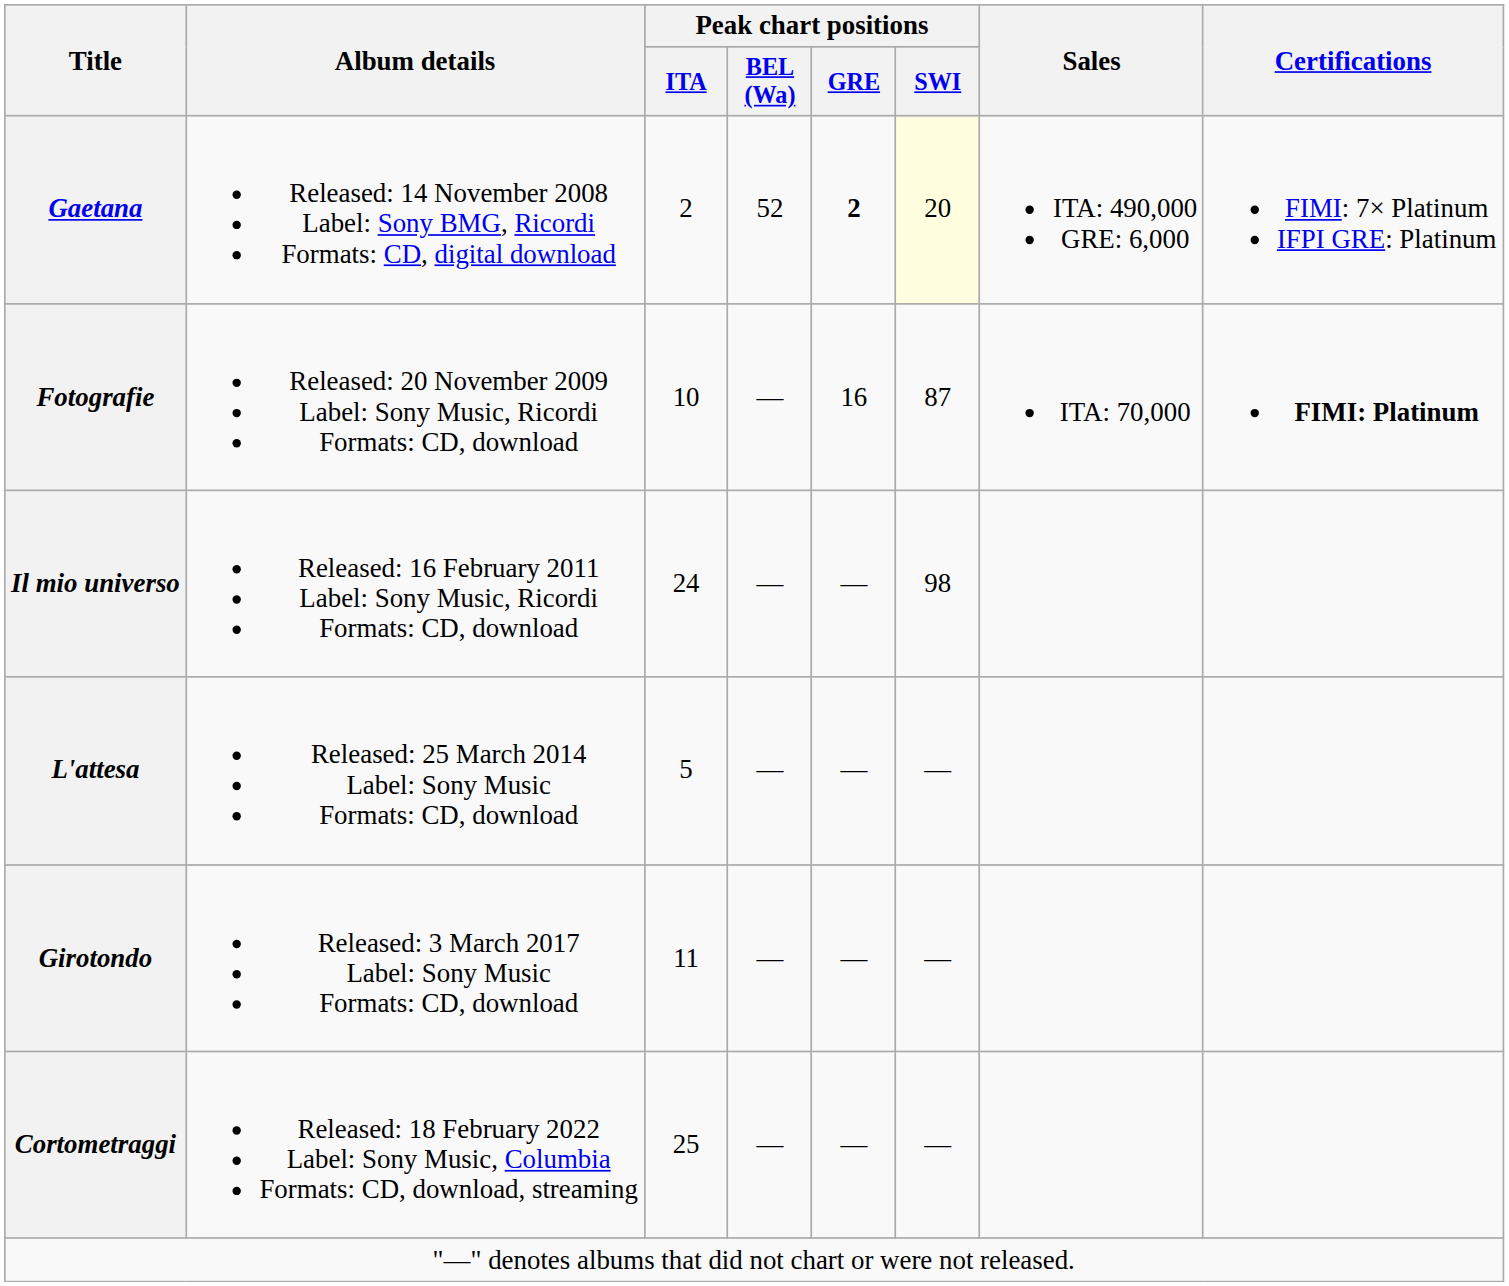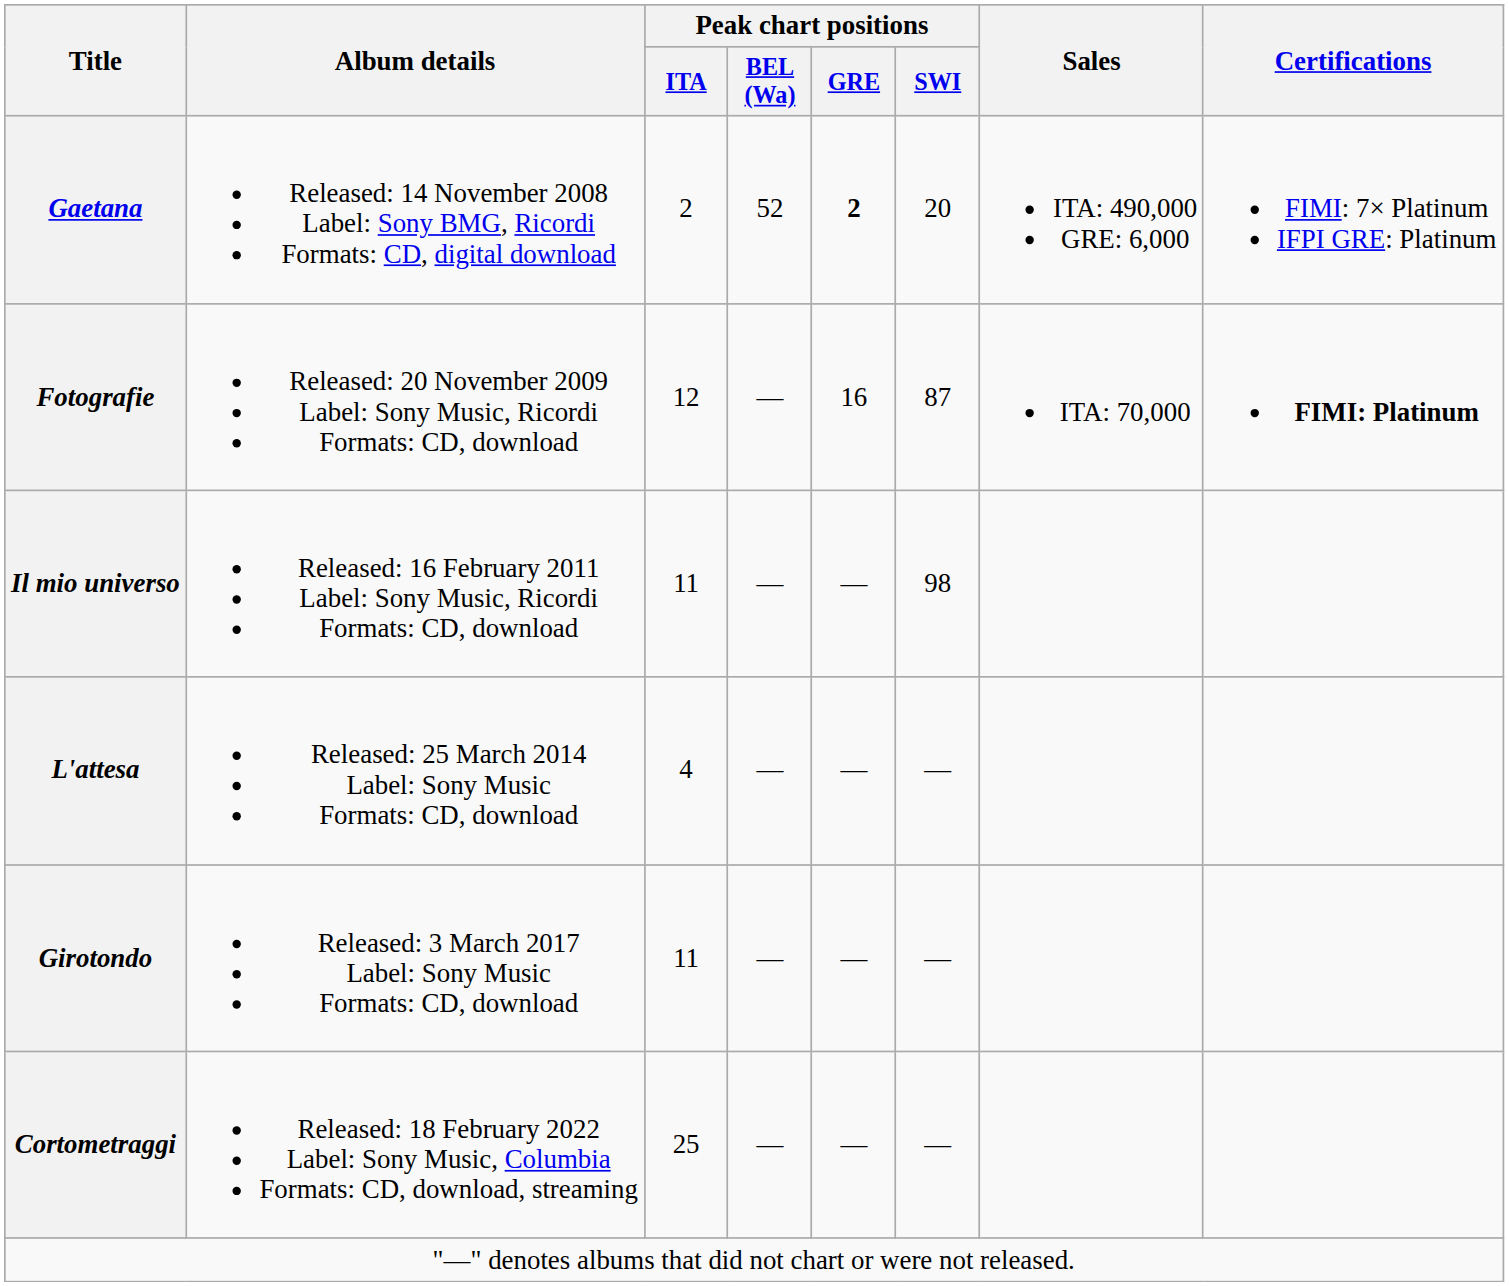Gaetana | Peak chart positions / SWI: lightyellow background -> no background
Fotografie | Peak chart positions / ITA: 10 -> 12
Il mio universo | Peak chart positions / ITA: 24 -> 11
L'attesa | Peak chart positions / ITA: 5 -> 4
